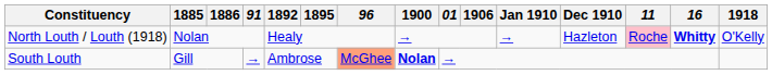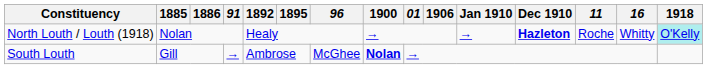North Louth / Louth (1918) | Dec 1910: normal -> bold
North Louth / Louth (1918) | 11: pink background -> no background
North Louth / Louth (1918) | 16: bold -> normal
North Louth / Louth (1918) | 1918: no background -> paleturquoise background
South Louth | 96: lightsalmon background -> no background
